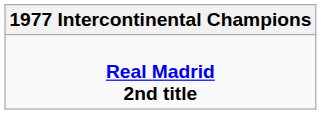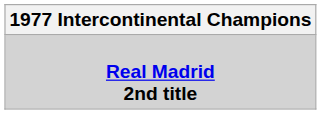row 2 | column 1: no background -> lightgrey background
